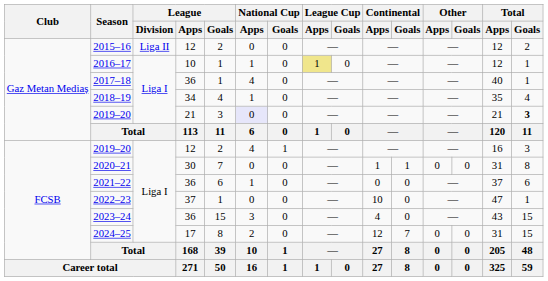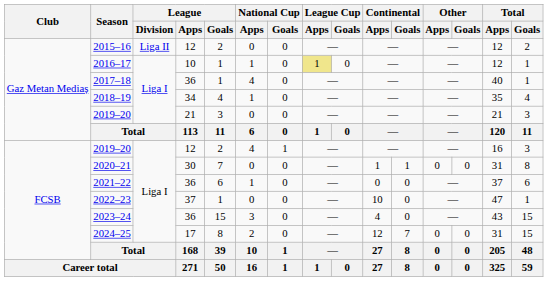2019–20 / 21 | National Cup / Apps: lavender background -> no background
2019–20 / 21 | Total / Goals: bold -> normal
